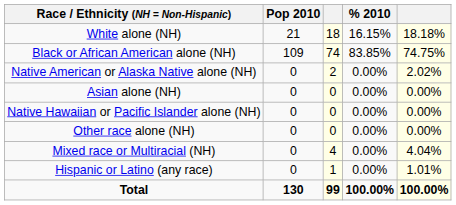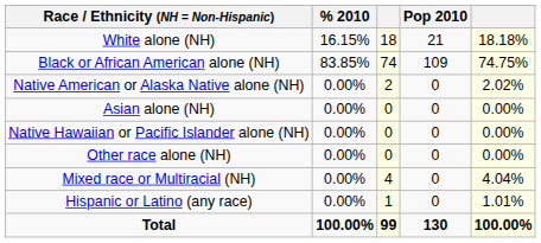columns swapped: Pop 2010 <-> % 2010
